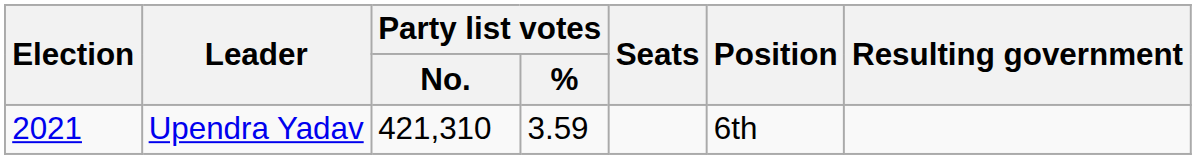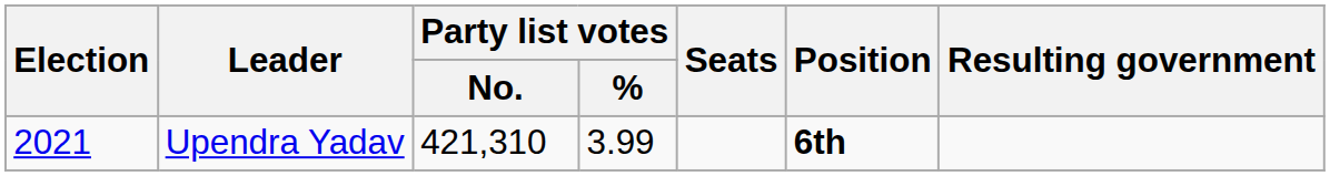Upendra Yadav | Party list votes / %: 3.59 -> 3.99
Upendra Yadav | Position: normal -> bold
